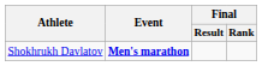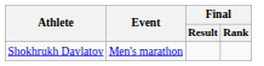Shokhrukh Davlatov | Event: bold -> normal
